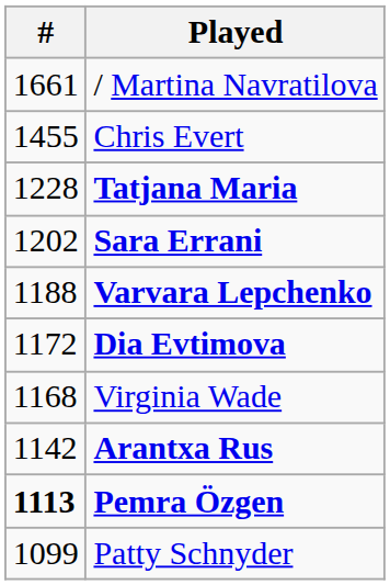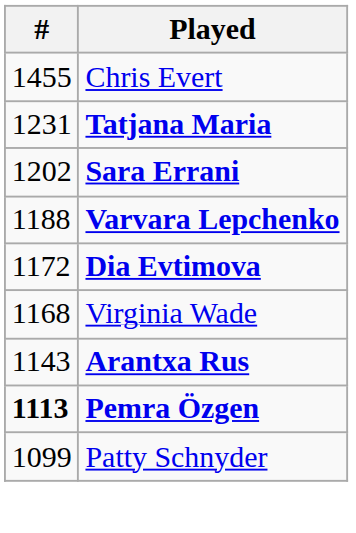- row: 1661 | / Martina Navratilova
Tatjana Maria | #: 1228 -> 1231
Arantxa Rus | #: 1142 -> 1143
